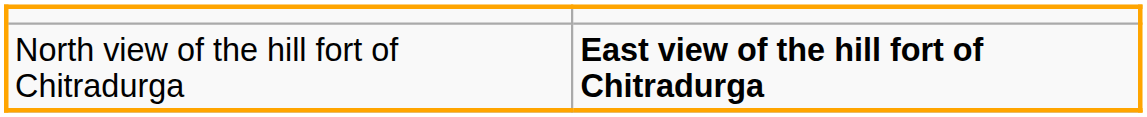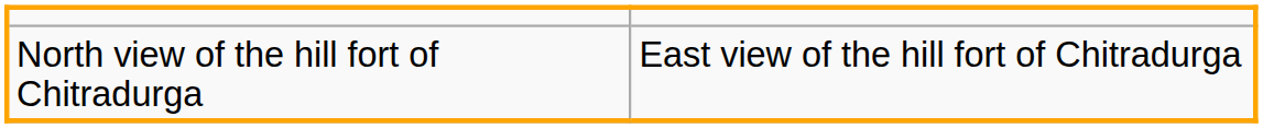North view of the hill fort of Chitradurga | column 2: bold -> normal
